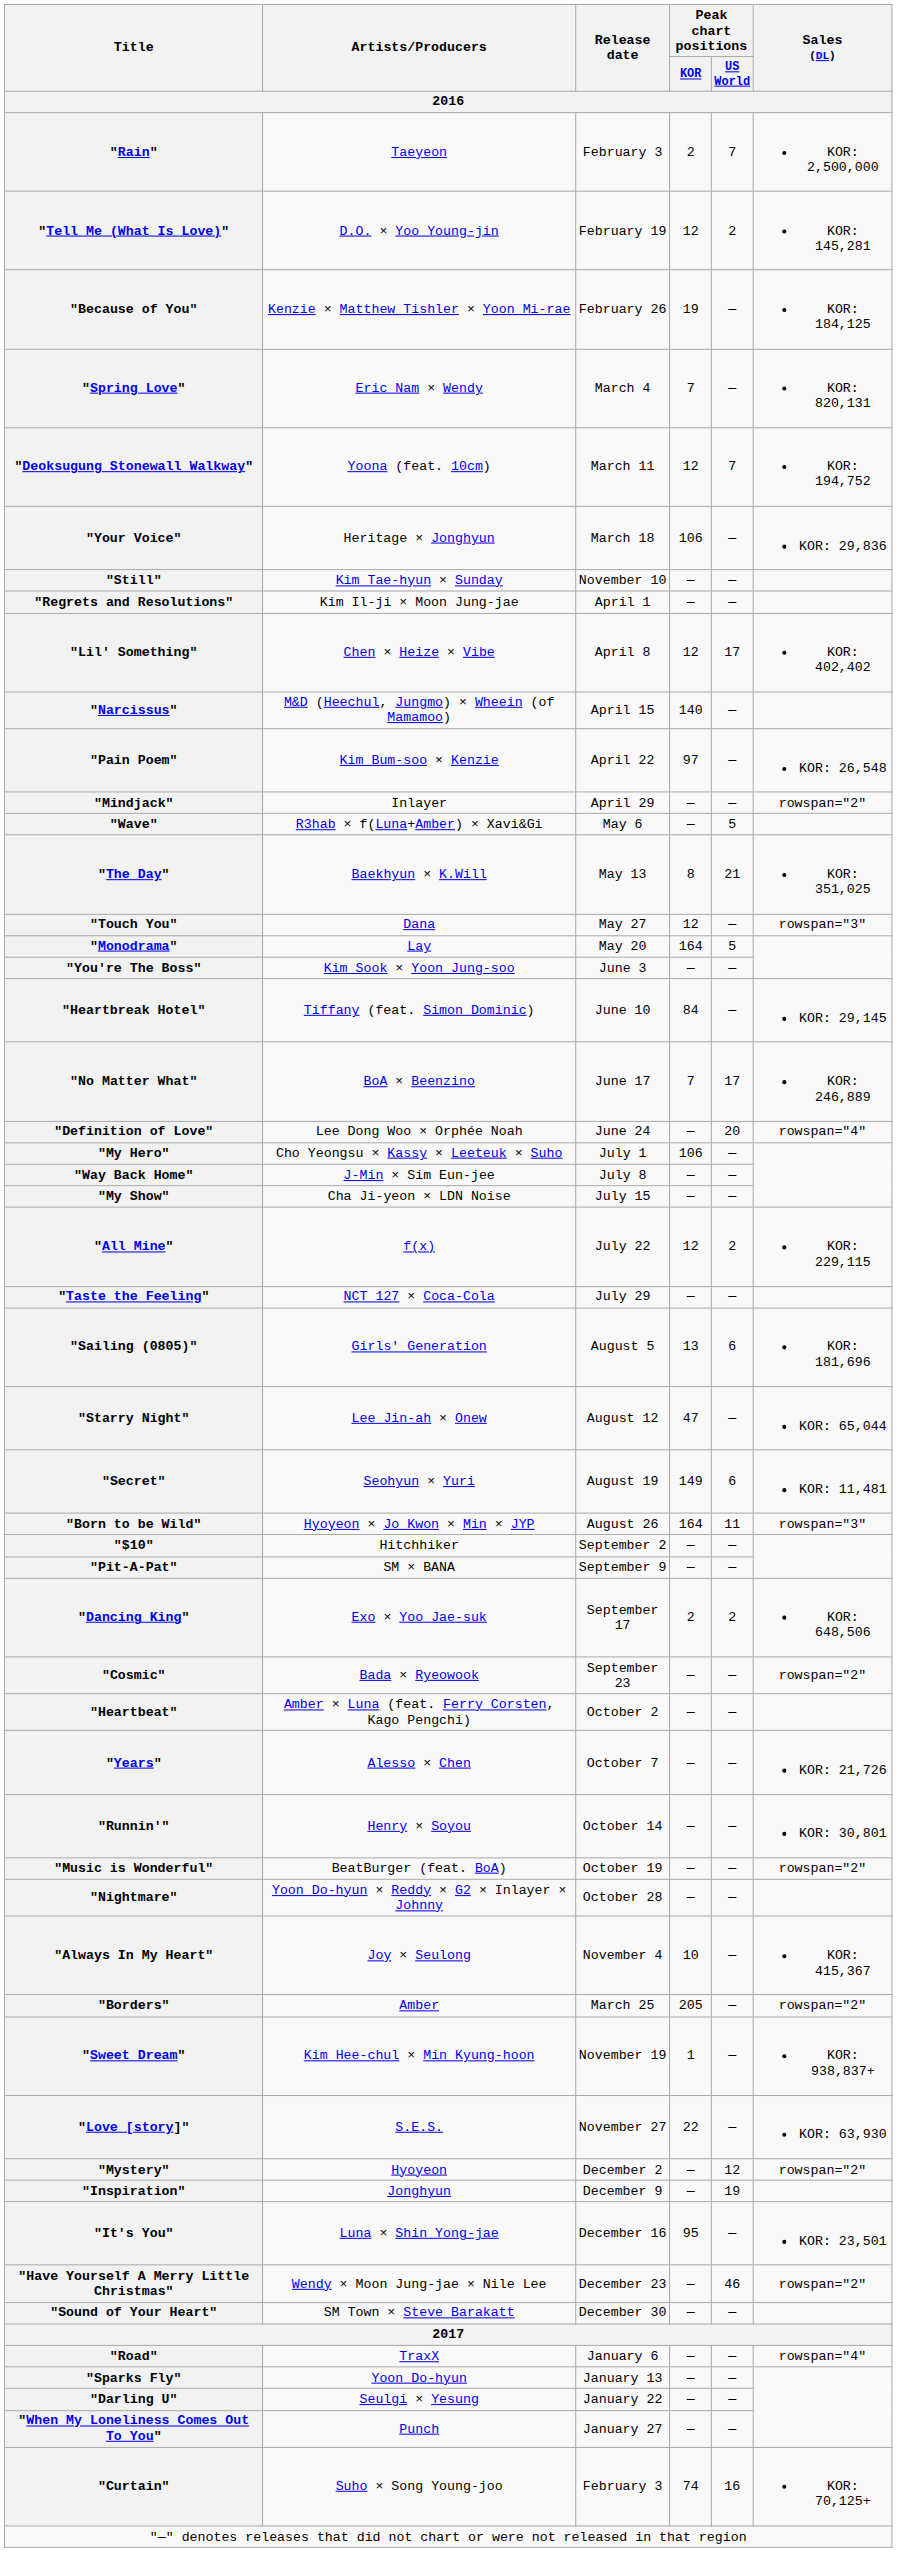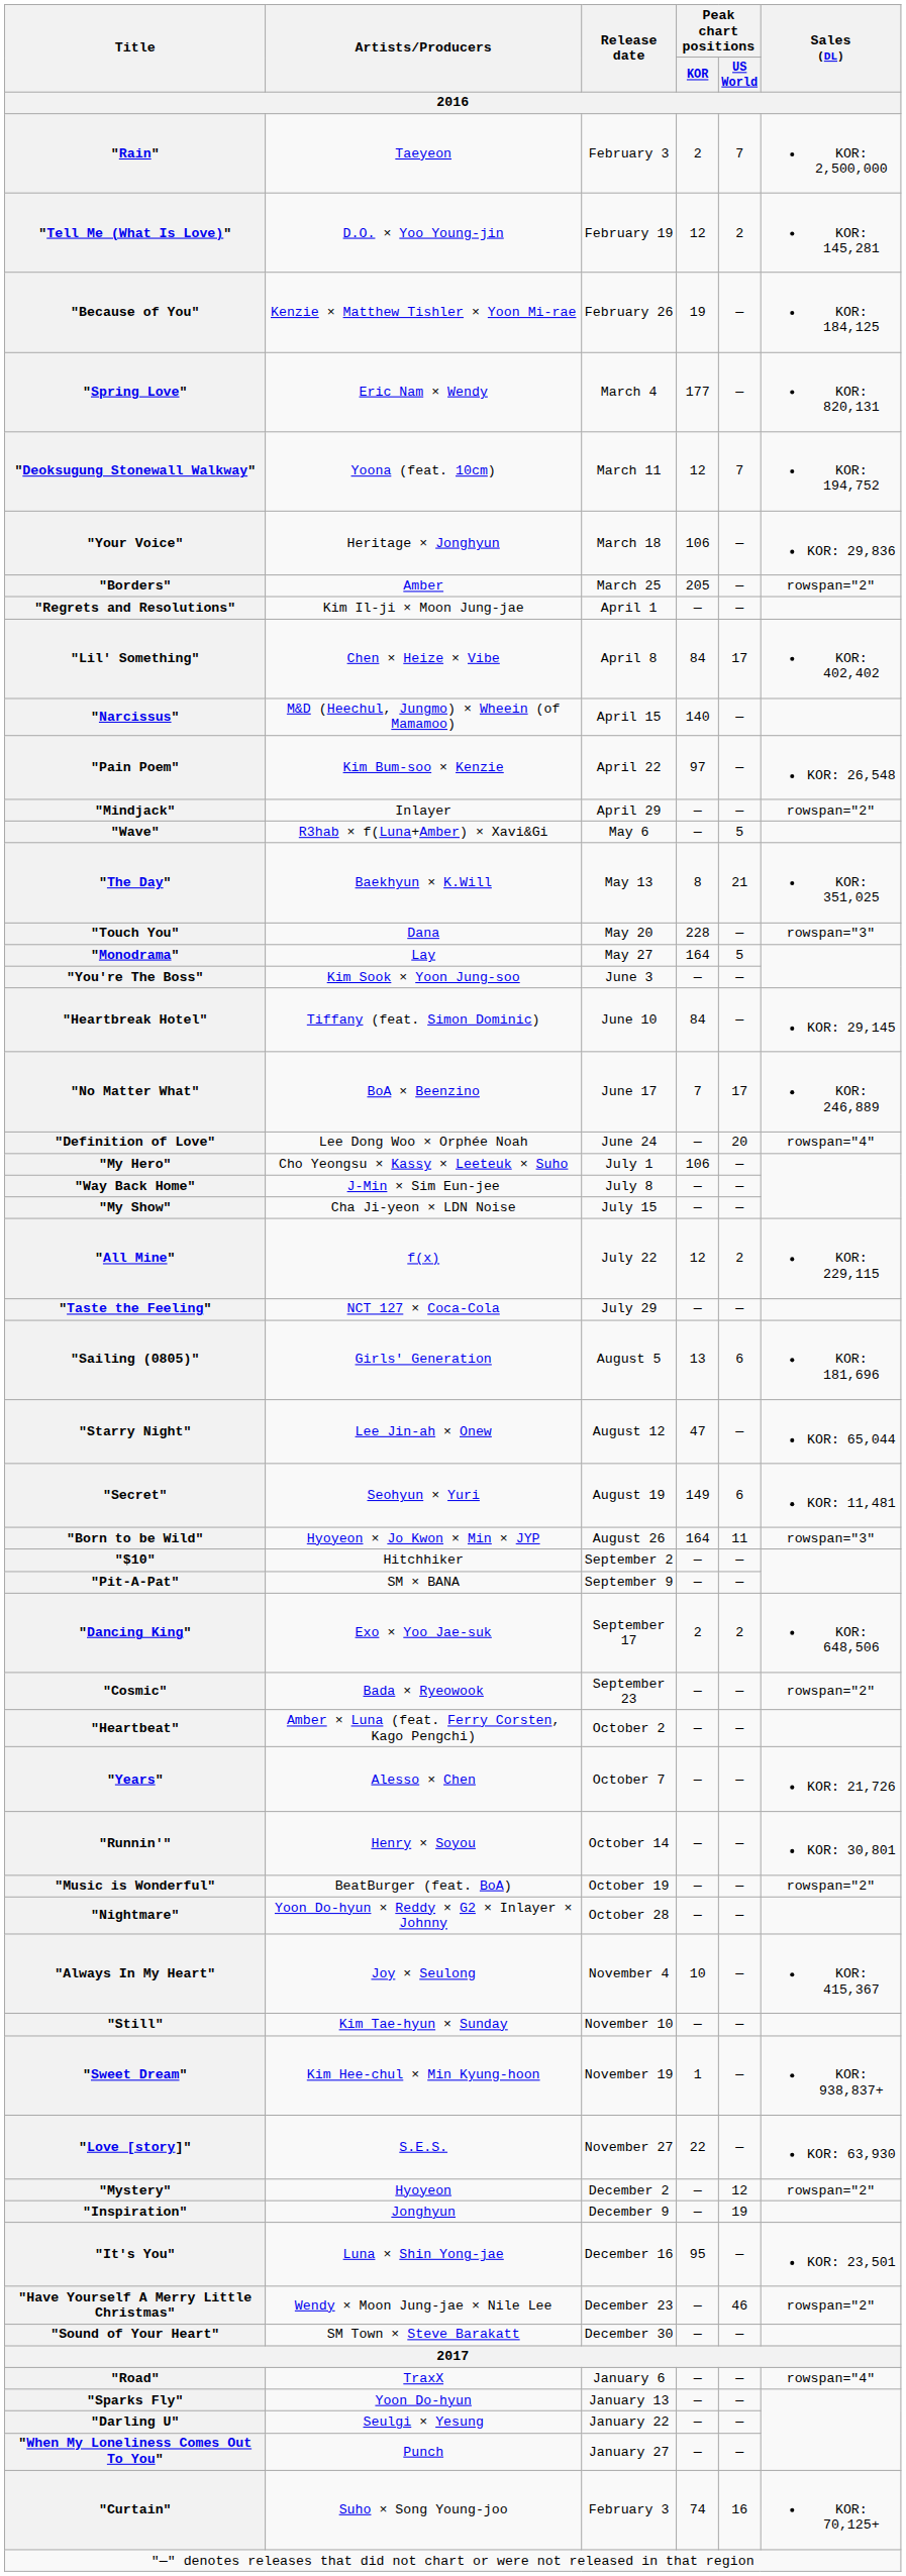"Spring Love" | Peak chart positions / KOR: 7 -> 177
rows swapped: "Borders" <-> "Still"
"Lil' Something" | Peak chart positions / KOR: 12 -> 84
"Touch You" | Release date: May 27 -> May 20
"Touch You" | Peak chart positions / KOR: 12 -> 228
"Monodrama" | Release date: May 20 -> May 27
